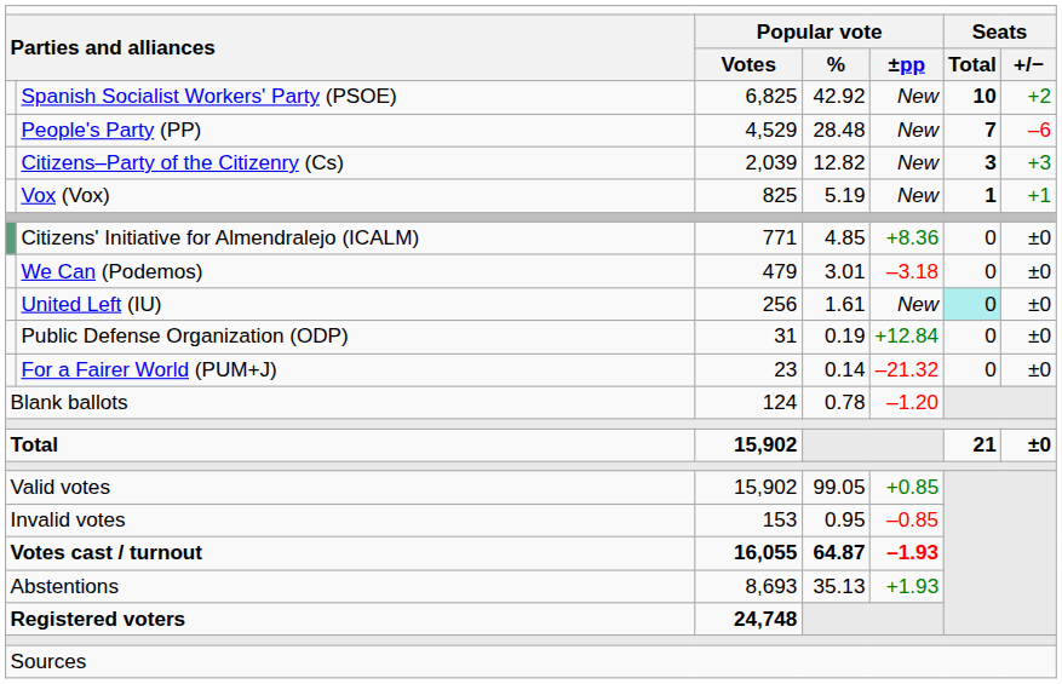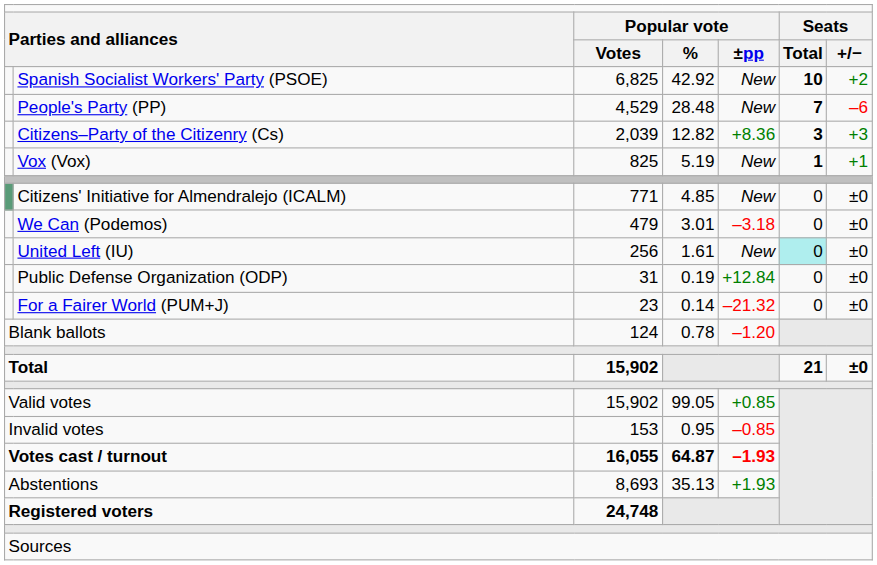Citizens–Party of the Citizenry (Cs) | column 5: New -> +8.36
Citizens' Initiative for Almendralejo (ICALM) | column 5: +8.36 -> New
